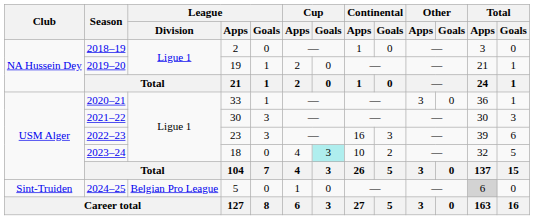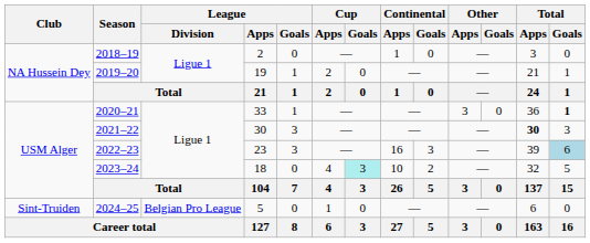2020–21 | Total / Goals: normal -> bold
2021–22 | Total / Apps: normal -> bold
2022–23 | Total / Goals: no background -> lightblue background
2024–25 | Total / Apps: lightgrey background -> no background
